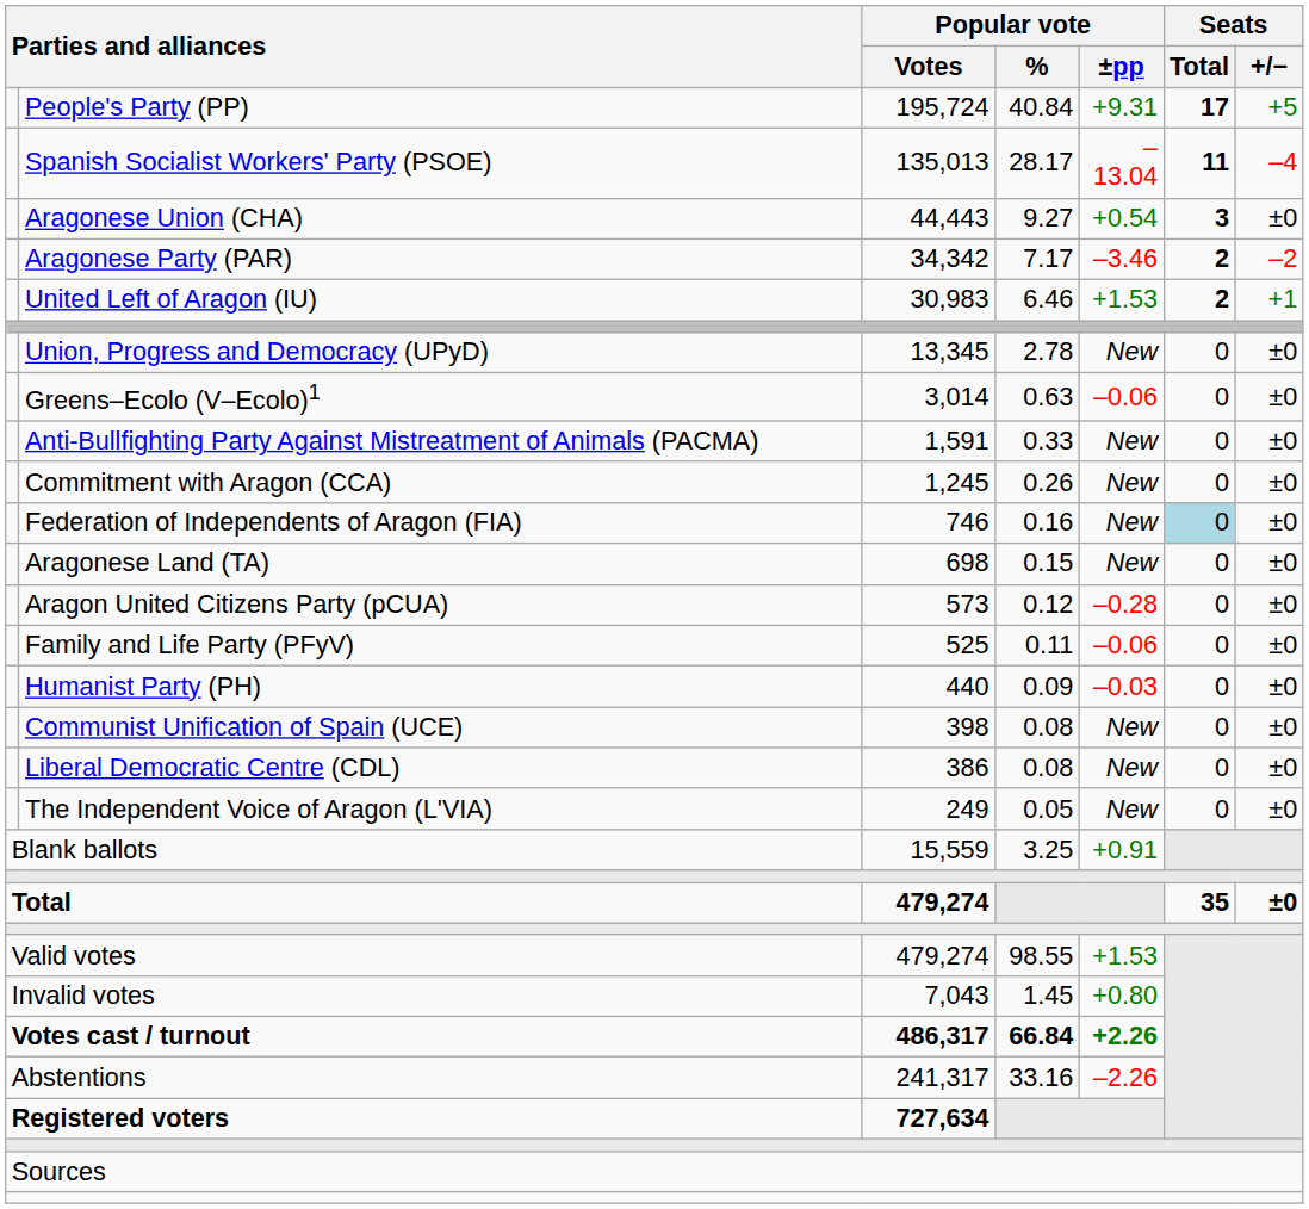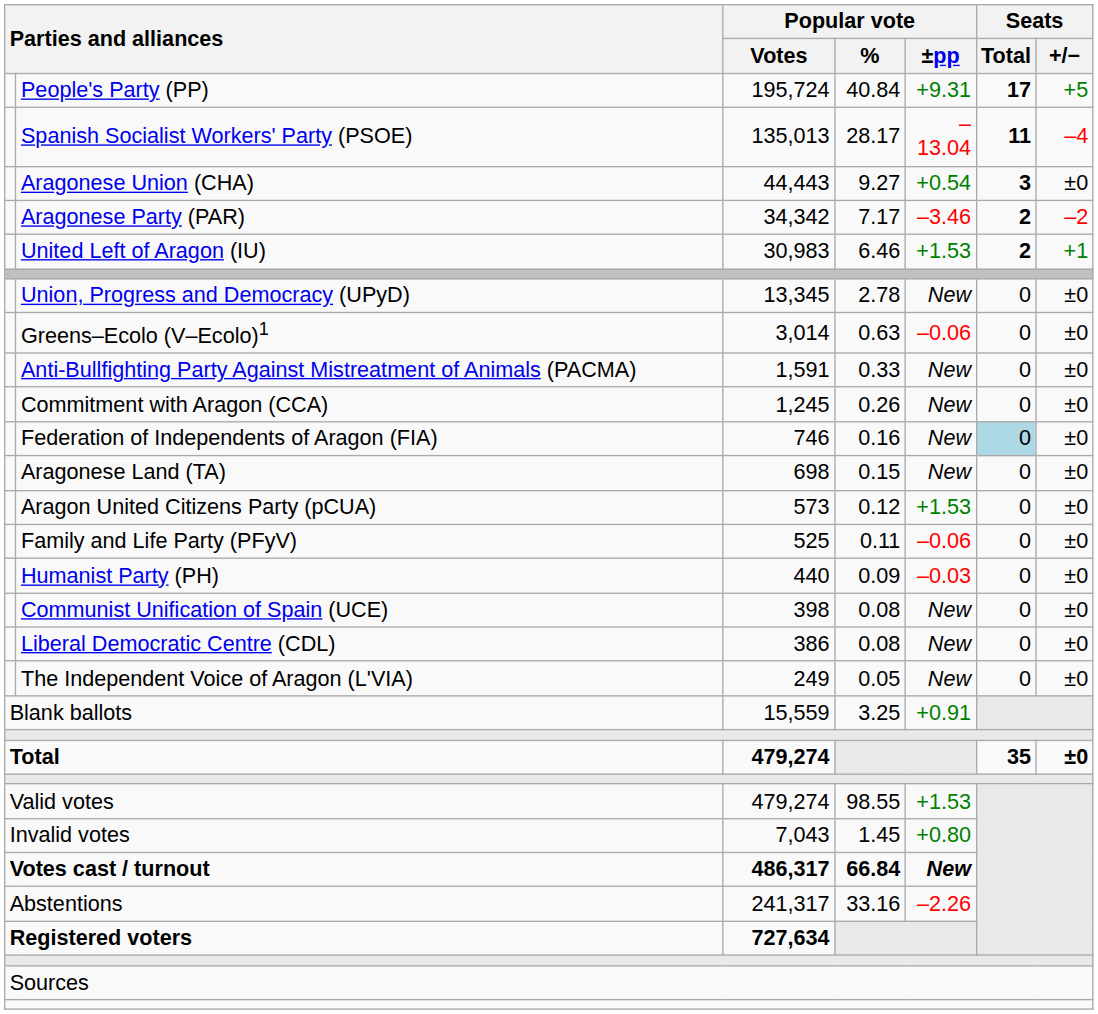Aragon United Citizens Party (pCUA) | Popular vote / ±pp: –0.28 -> +1.53
Votes cast / turnout | Popular vote / ±pp: +2.26 -> New
